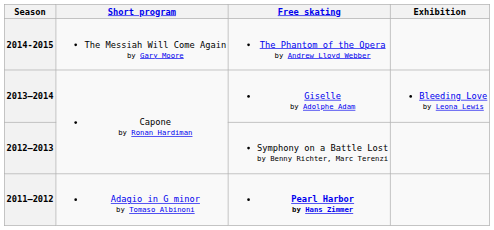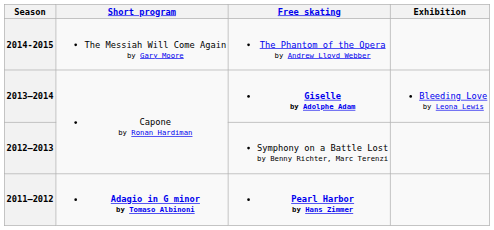2013–2014 | Free skating: normal -> bold
2011–2012 | Short program: normal -> bold
